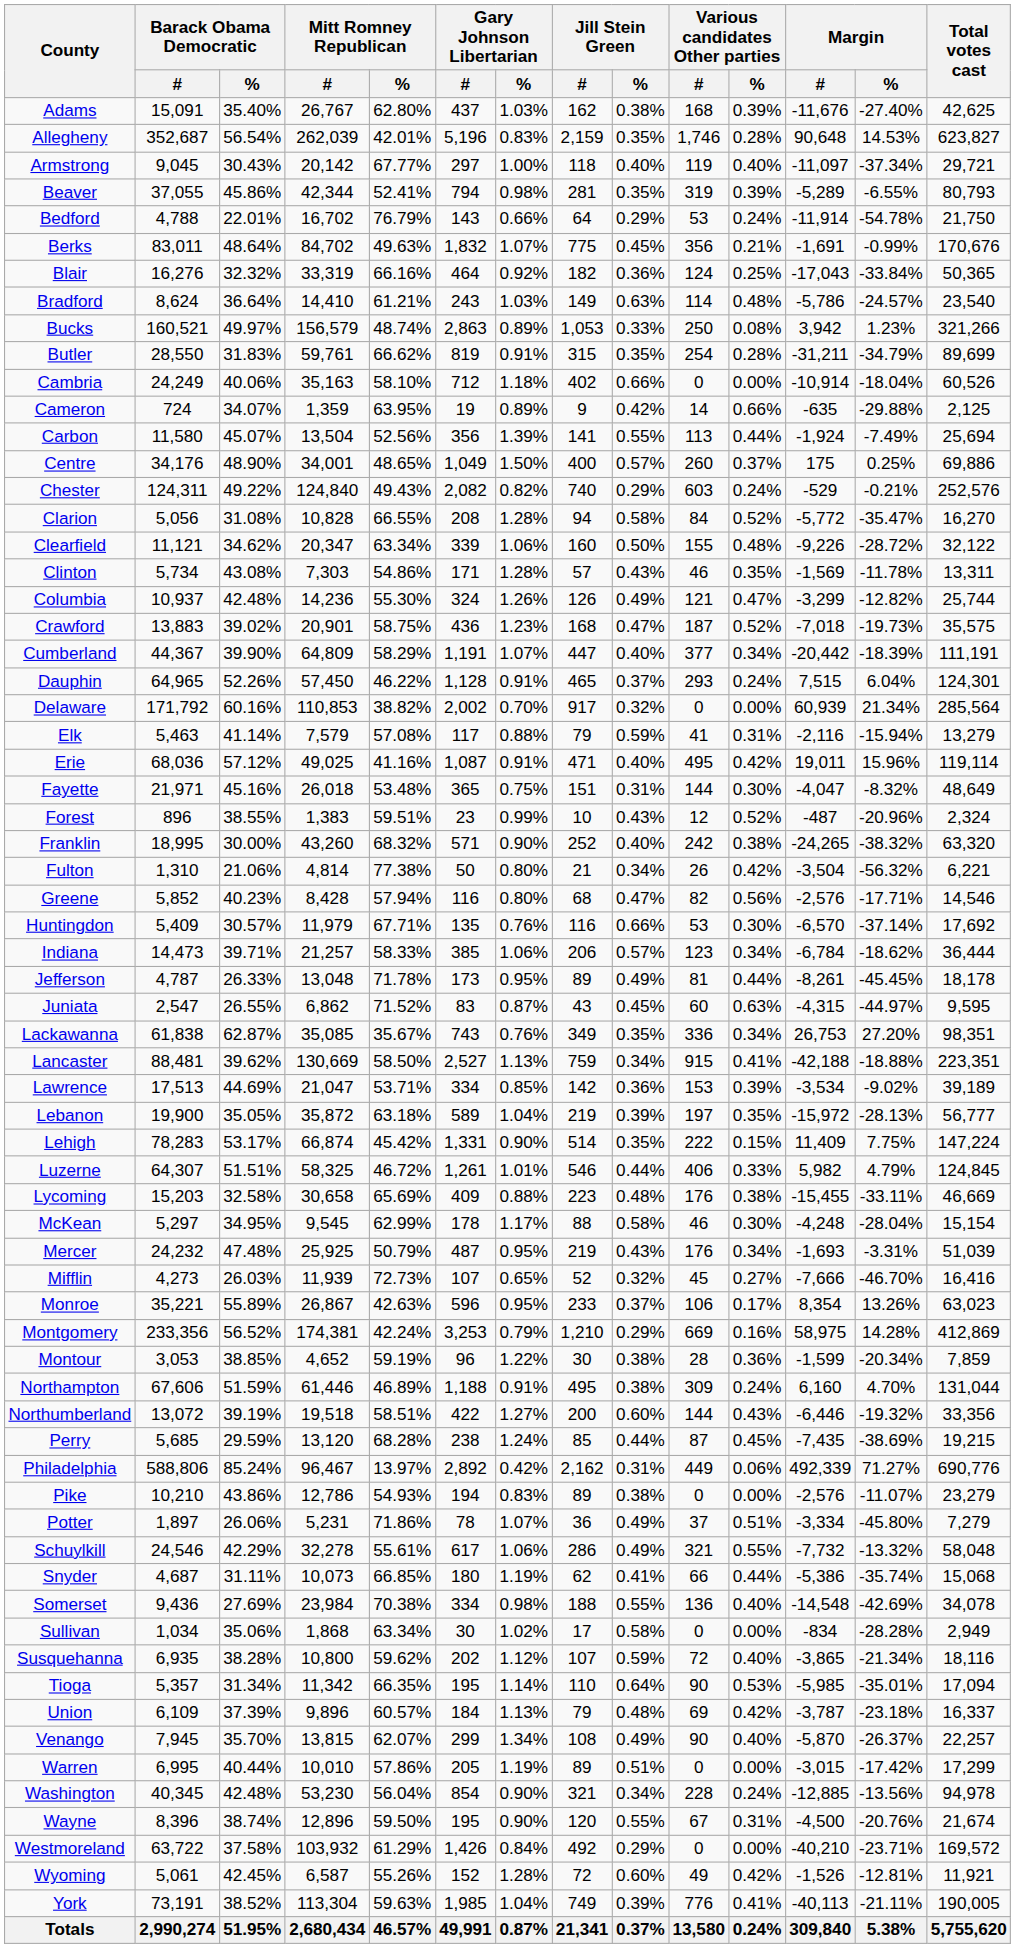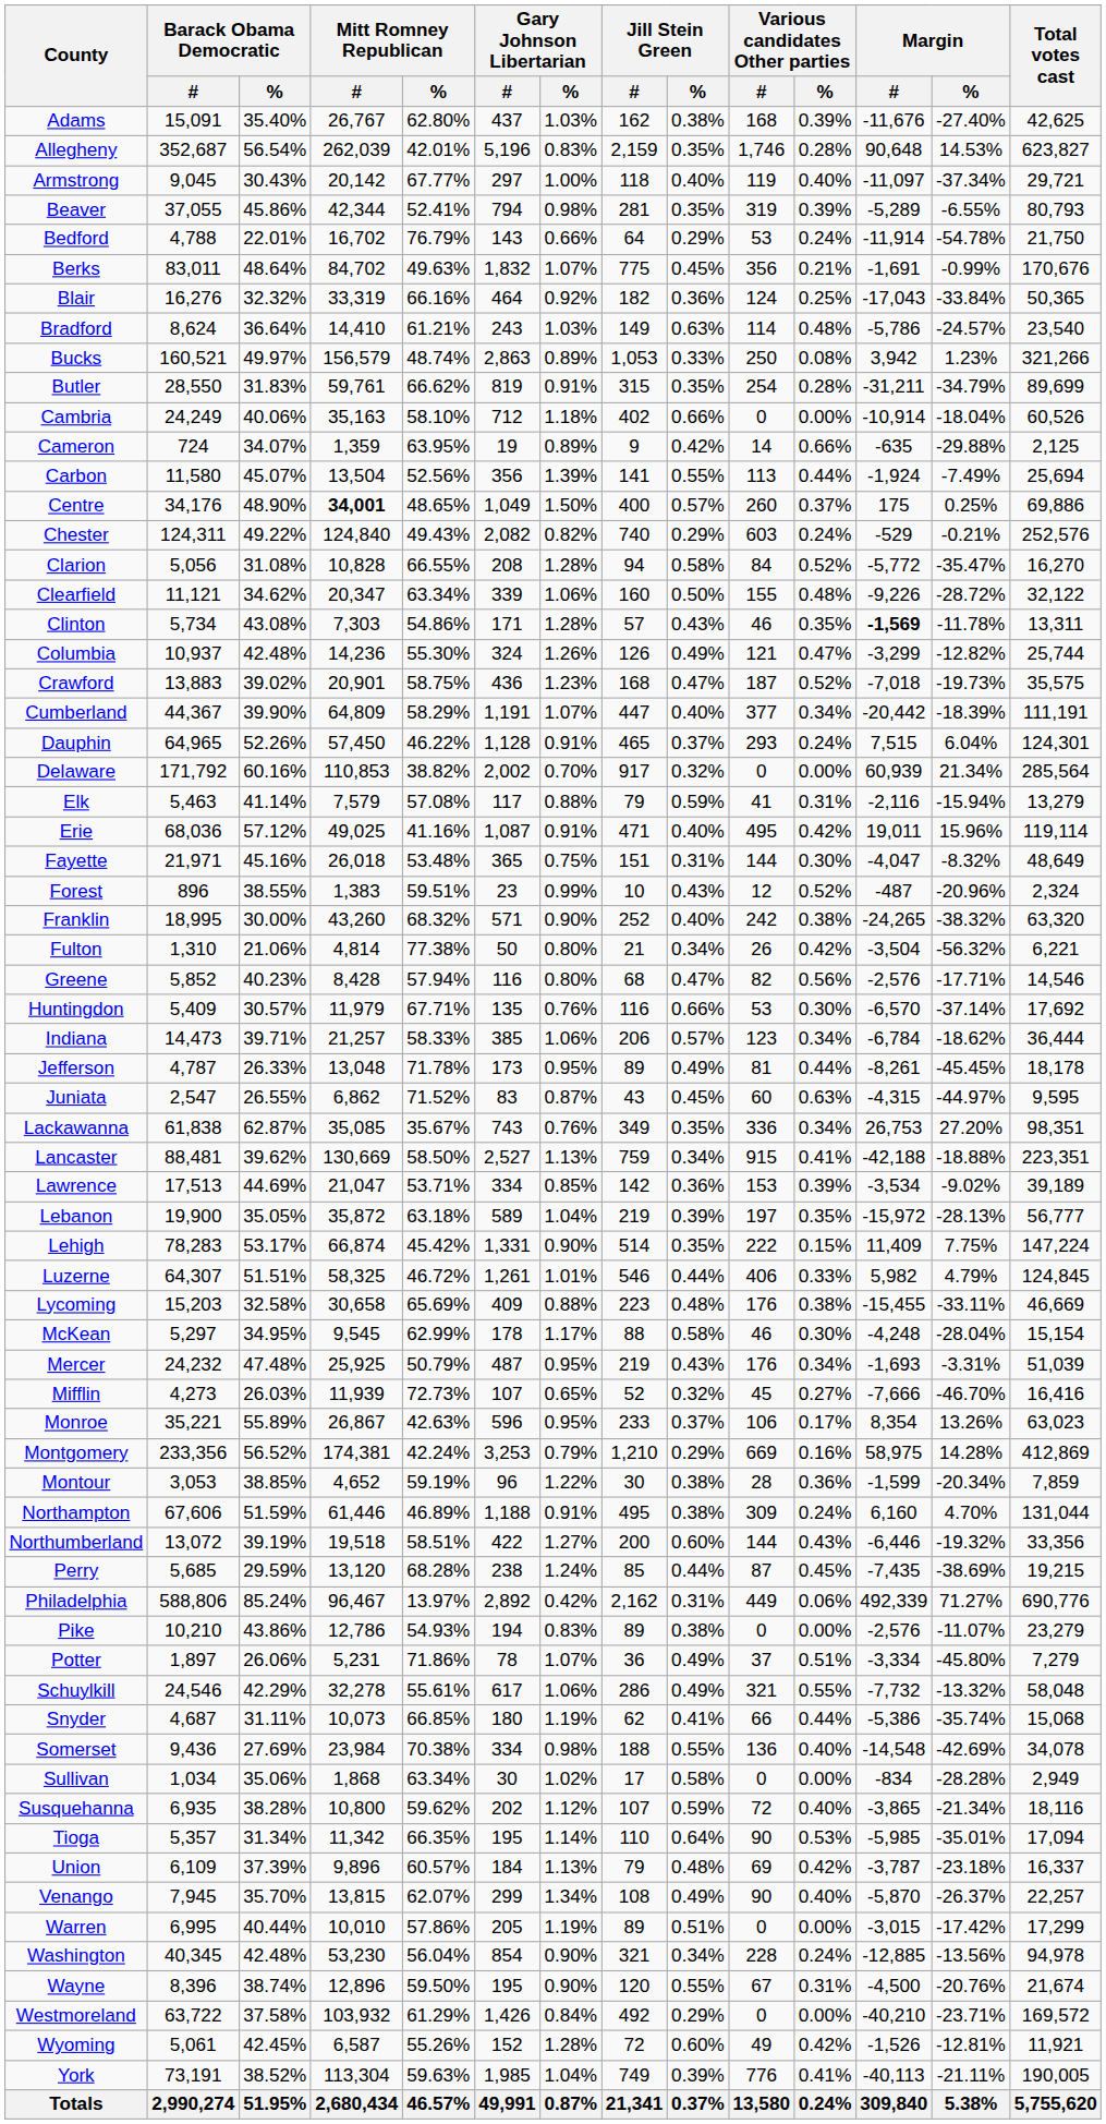Centre | Mitt Romney Republican / #: normal -> bold
Clinton | Margin / #: normal -> bold
